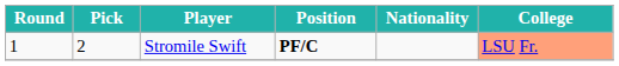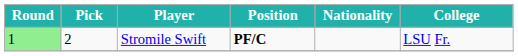Stromile Swift | Round: no background -> lightgreen background
Stromile Swift | College: lightsalmon background -> no background
